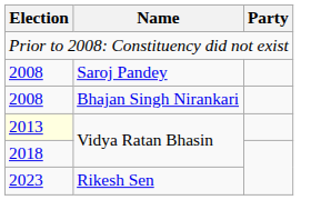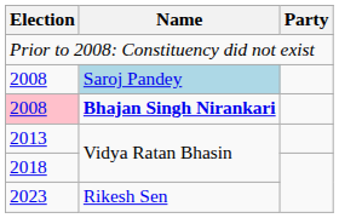2008 / Saroj Pandey | Name: no background -> lightblue background
2008 / Bhajan Singh Nirankari | Election: no background -> pink background
2008 / Bhajan Singh Nirankari | Name: normal -> bold
2013 | Election: lightyellow background -> no background
